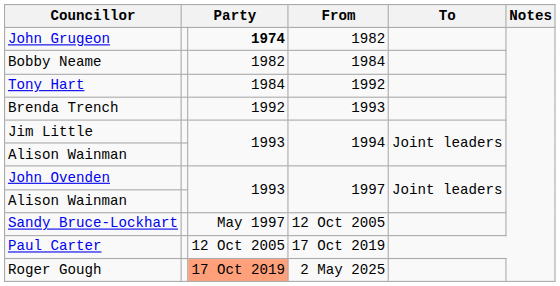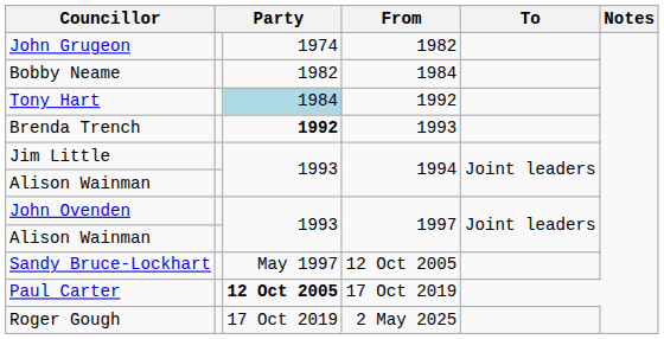John Grugeon | column 3: bold -> normal
Tony Hart | column 3: no background -> lightblue background
Brenda Trench | column 3: normal -> bold
Paul Carter | column 3: normal -> bold
Roger Gough | column 3: lightsalmon background -> no background
